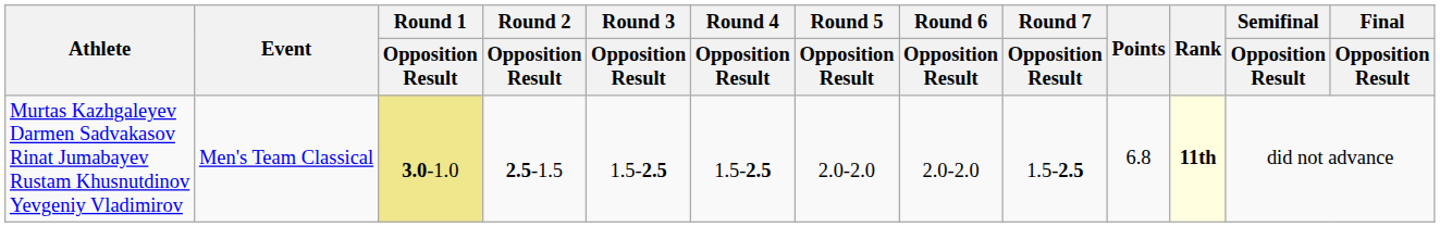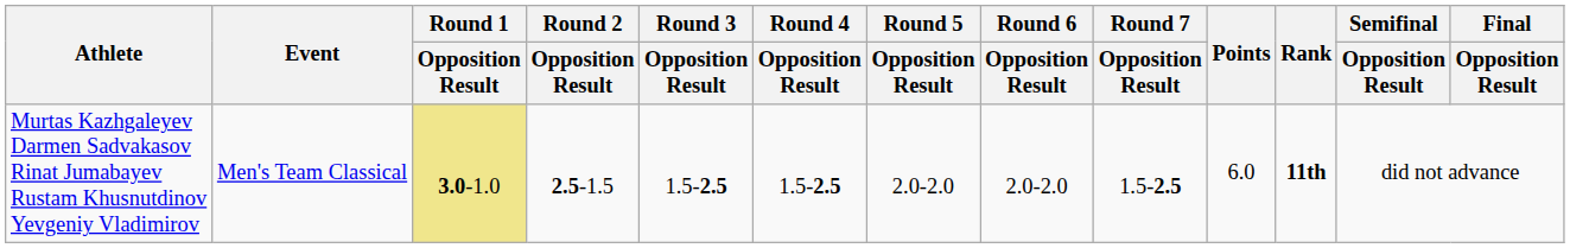row 3 | Points: 6.8 -> 6.0
row 3 | Rank: lightyellow background -> no background
